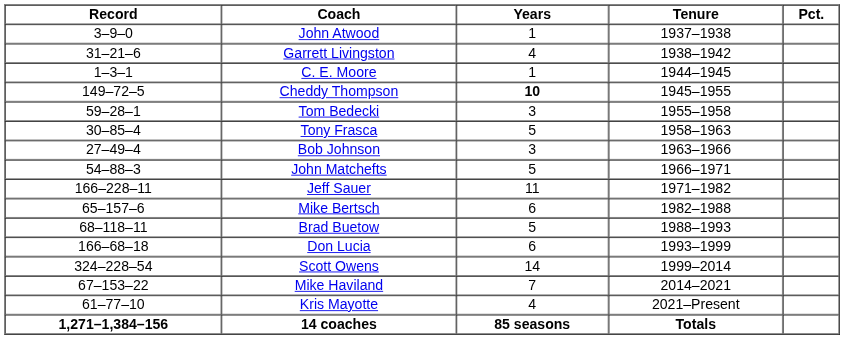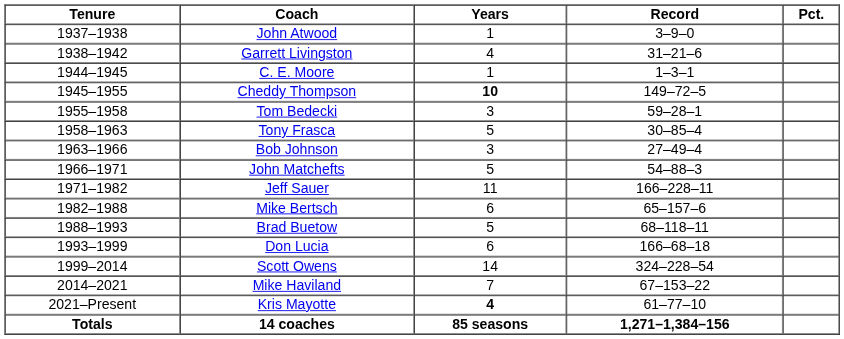columns swapped: Tenure <-> Record
Kris Mayotte | Years: normal -> bold
